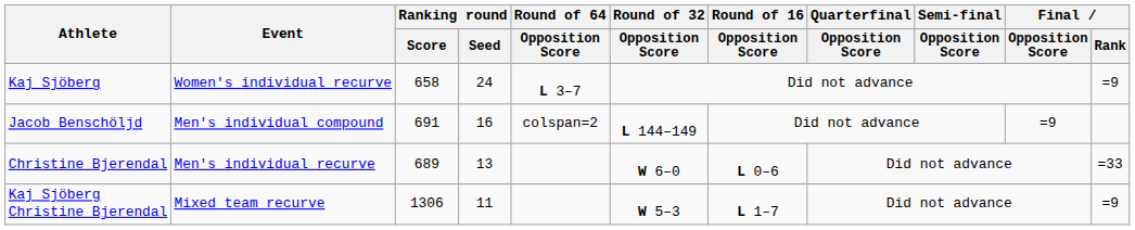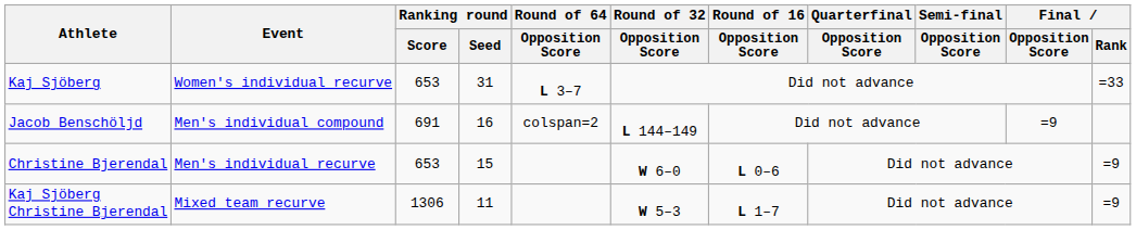Kaj Sjöberg | Ranking round / Score: 658 -> 653
Kaj Sjöberg | Ranking round / Seed: 24 -> 31
Kaj Sjöberg | Final / Rank: =9 -> =33
Christine Bjerendal | Ranking round / Score: 689 -> 653
Christine Bjerendal | Ranking round / Seed: 13 -> 15
Christine Bjerendal | Final / Rank: =33 -> =9
